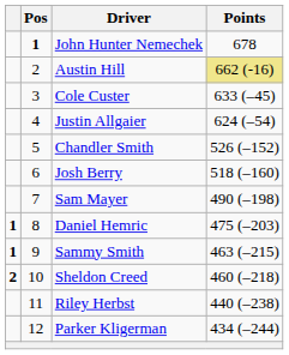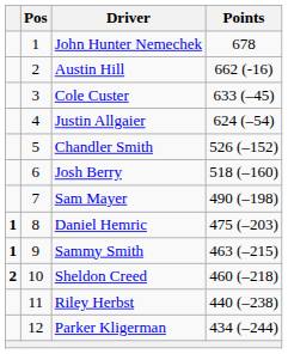John Hunter Nemechek | Pos: bold -> normal
Austin Hill | Points: khaki background -> no background
